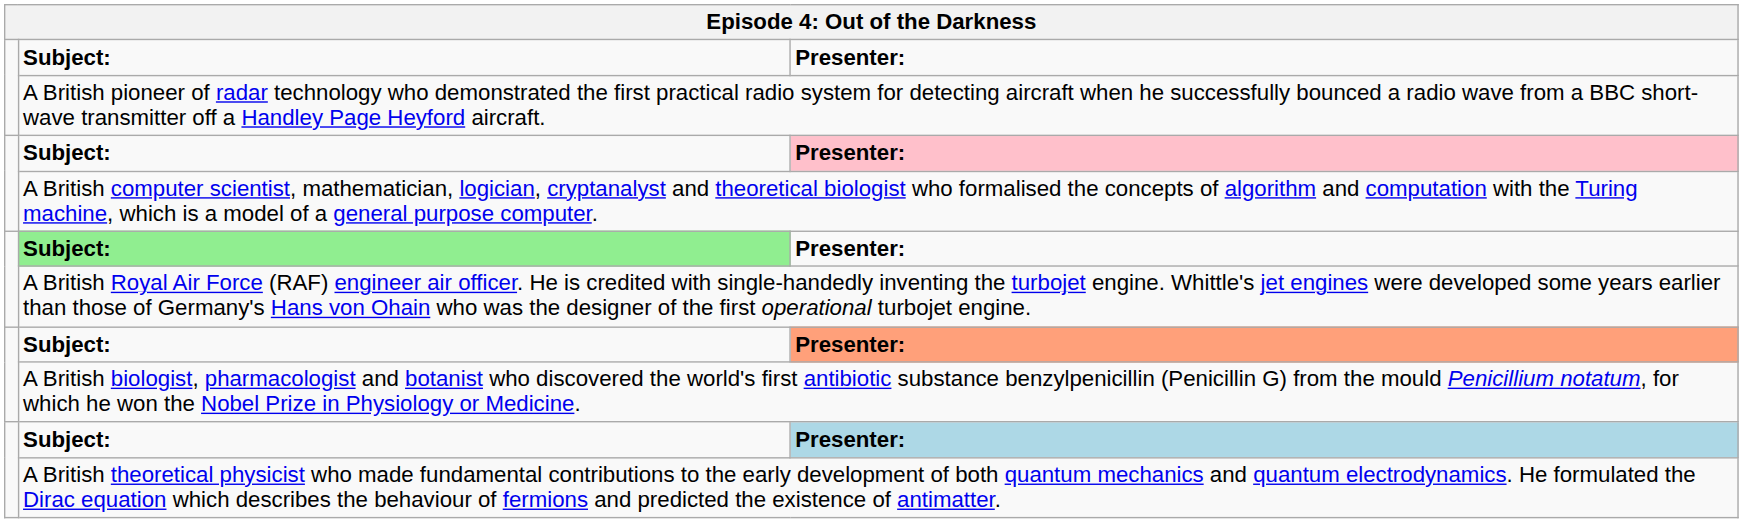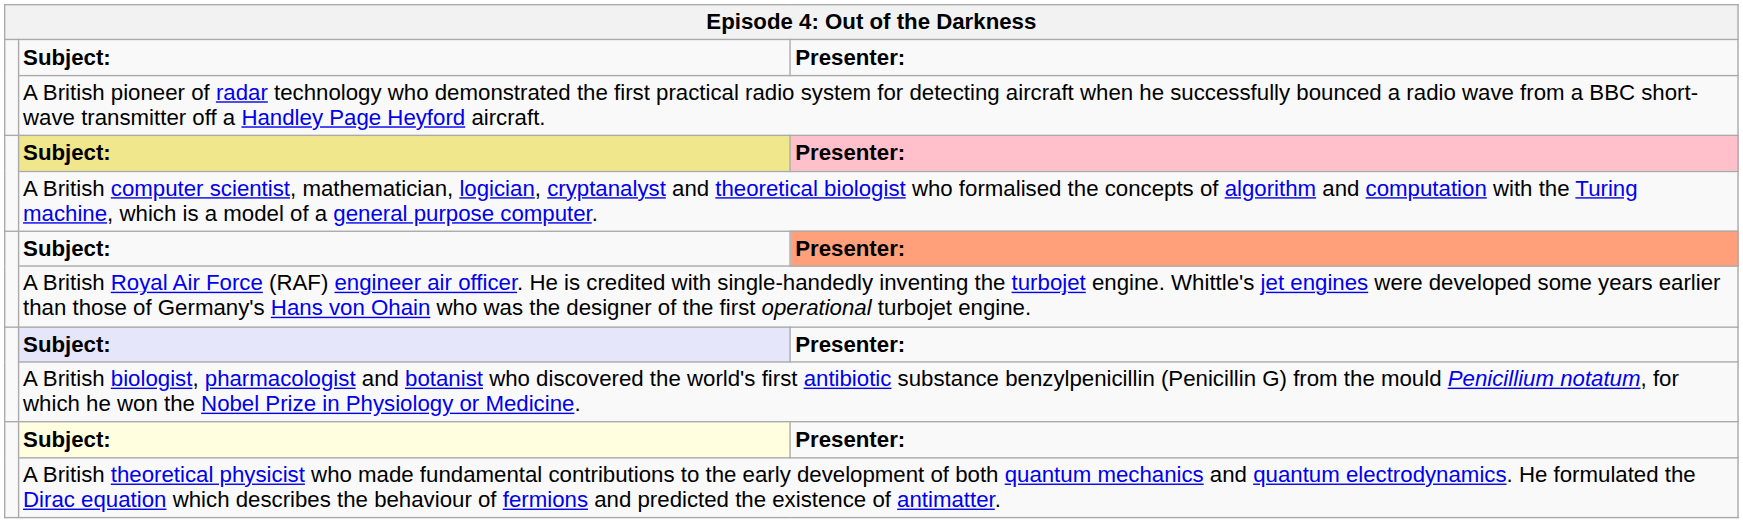row 4 | column 2: no background -> khaki background
row 6 | column 2: lightgreen background -> no background
row 6 | column 3: no background -> lightsalmon background
row 8 | column 2: no background -> lavender background
row 8 | column 3: lightsalmon background -> no background
row 10 | column 2: no background -> lightyellow background
row 10 | column 3: lightblue background -> no background
